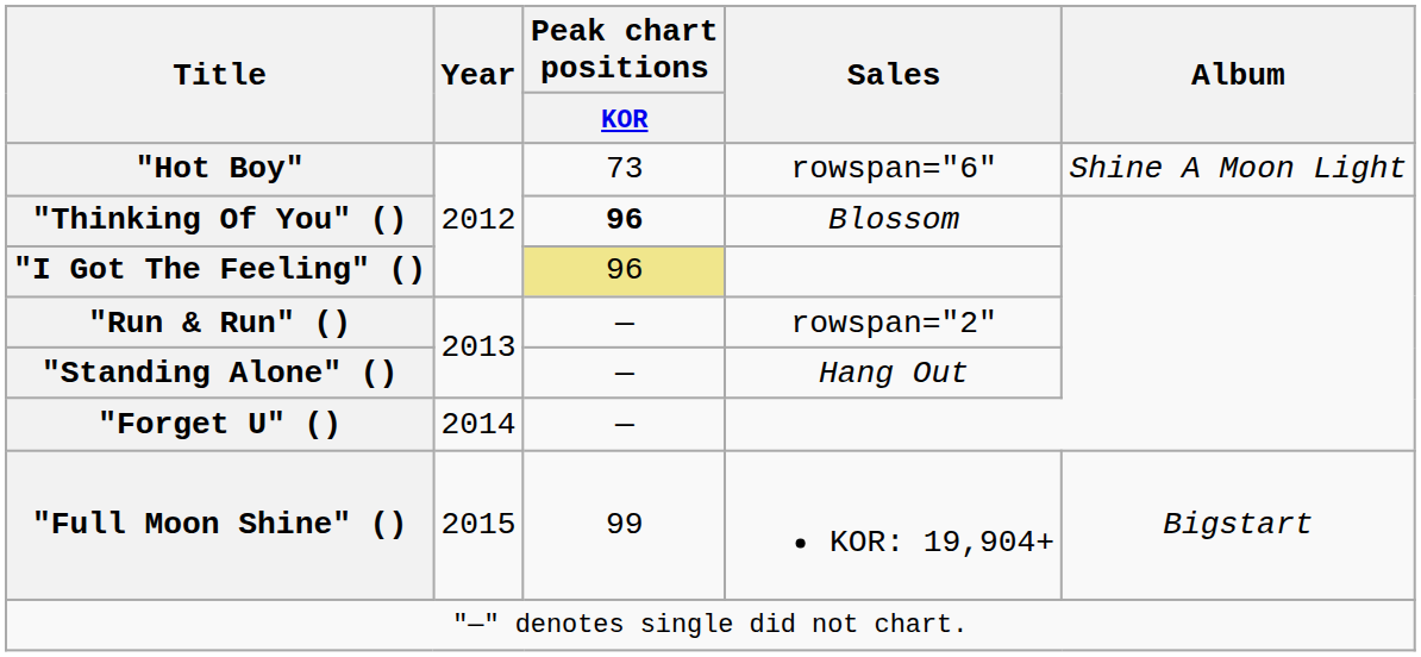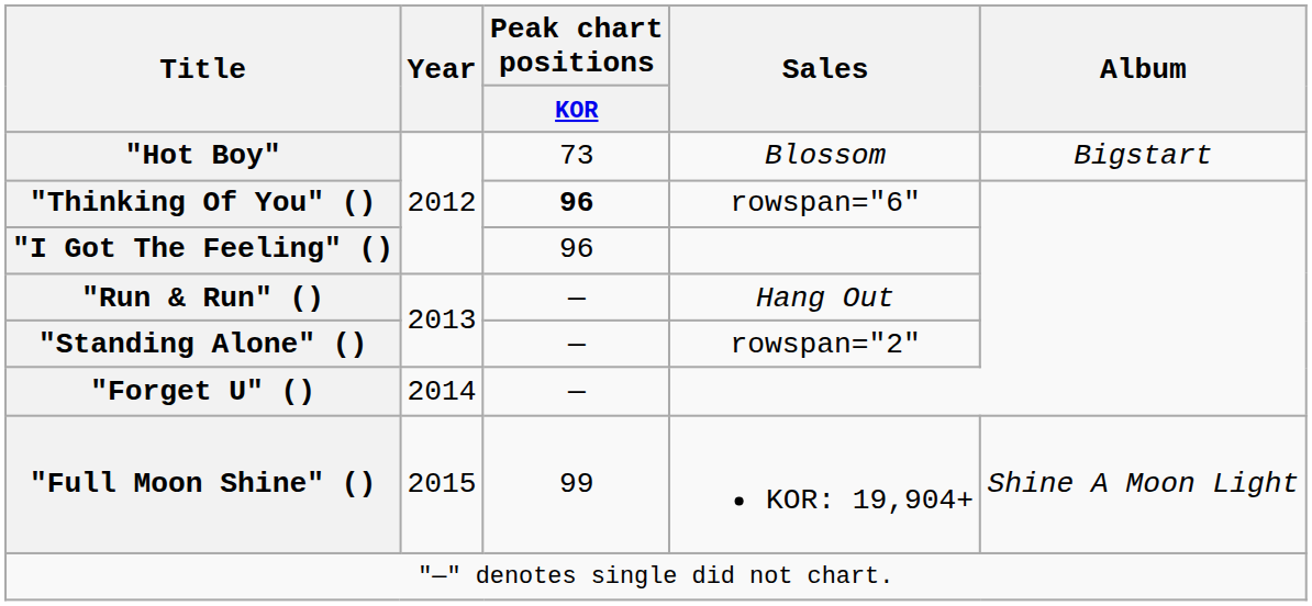"Hot Boy" | Sales: rowspan="6" -> Blossom
"Hot Boy" | Album: Shine A Moon Light -> Bigstart
"Thinking Of You" () | Sales: Blossom -> rowspan="6"
"I Got The Feeling" () | Peak chart positions / KOR: khaki background -> no background
"Run & Run" () | Sales: rowspan="2" -> Hang Out
"Standing Alone" () | Sales: Hang Out -> rowspan="2"
"Full Moon Shine" () | Album: Bigstart -> Shine A Moon Light
